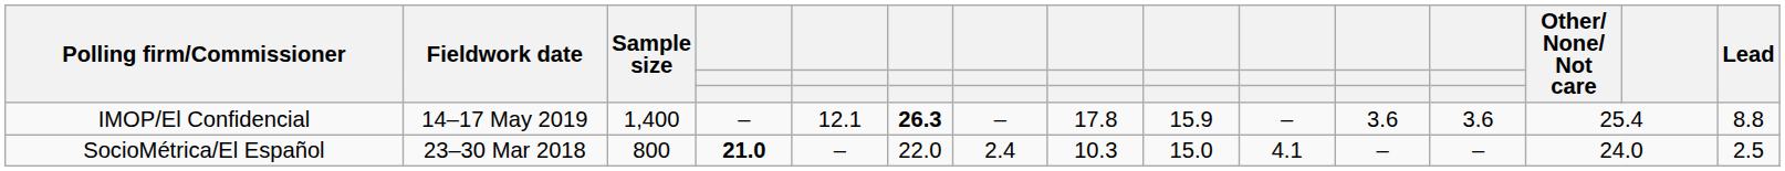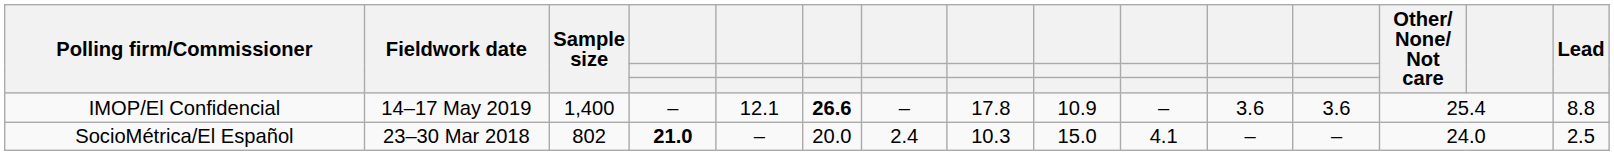IMOP/El Confidencial | column 6: 26.3 -> 26.6
IMOP/El Confidencial | column 9: 15.9 -> 10.9
SocioMétrica/El Español | Sample size: 800 -> 802
SocioMétrica/El Español | column 6: 22.0 -> 20.0
